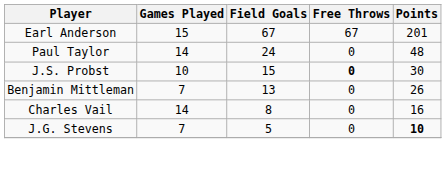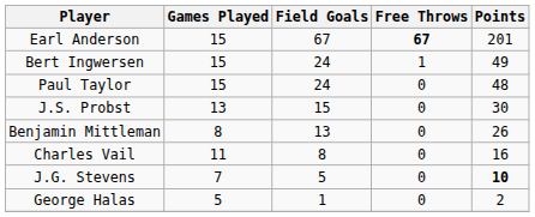Earl Anderson | Free Throws: normal -> bold
+ row: Bert Ingwersen | 15 | 24 | 1 | 49
Paul Taylor | Games Played: 14 -> 15
J.S. Probst | Games Played: 10 -> 13
J.S. Probst | Free Throws: bold -> normal
Benjamin Mittleman | Games Played: 7 -> 8
Charles Vail | Games Played: 14 -> 11
+ row: George Halas | 5 | 1 | 0 | 2
